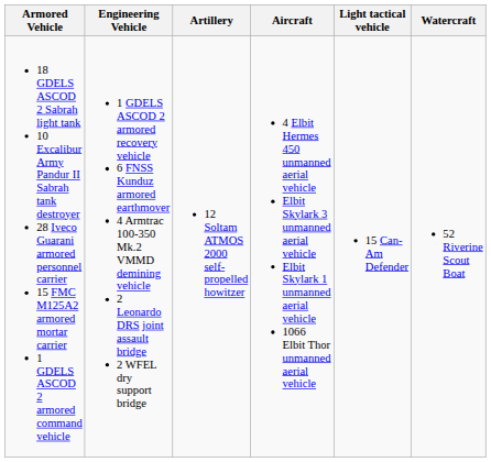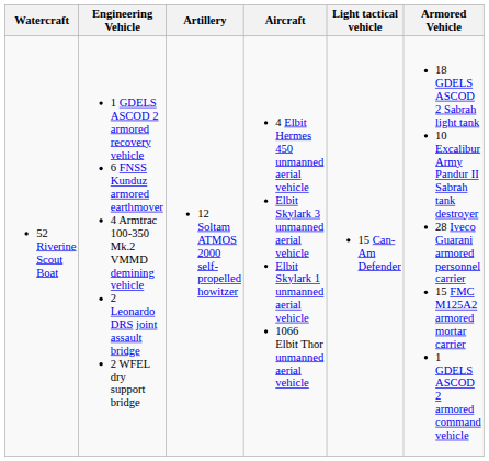columns swapped: Armored Vehicle <-> Watercraft
